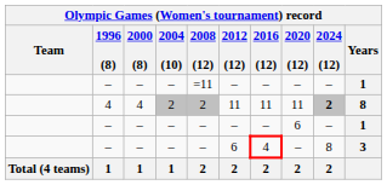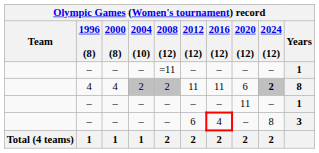row 4 | 2020 (12): 11 -> 6
row 5 | 2020 (12): 6 -> 11
